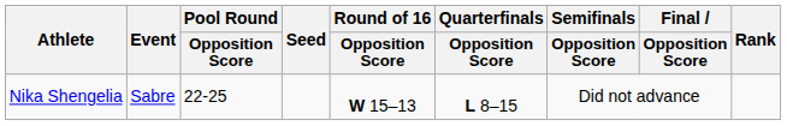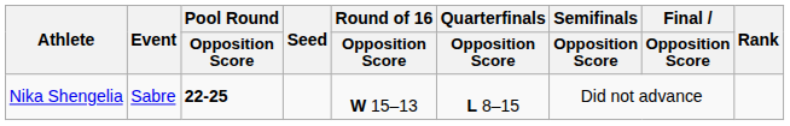Nika Shengelia | Pool Round / Opposition Score: normal -> bold
